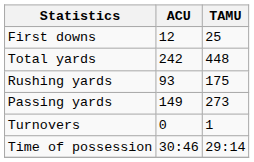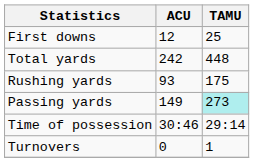Passing yards | TAMU: no background -> paleturquoise background
rows swapped: Turnovers <-> Time of possession
